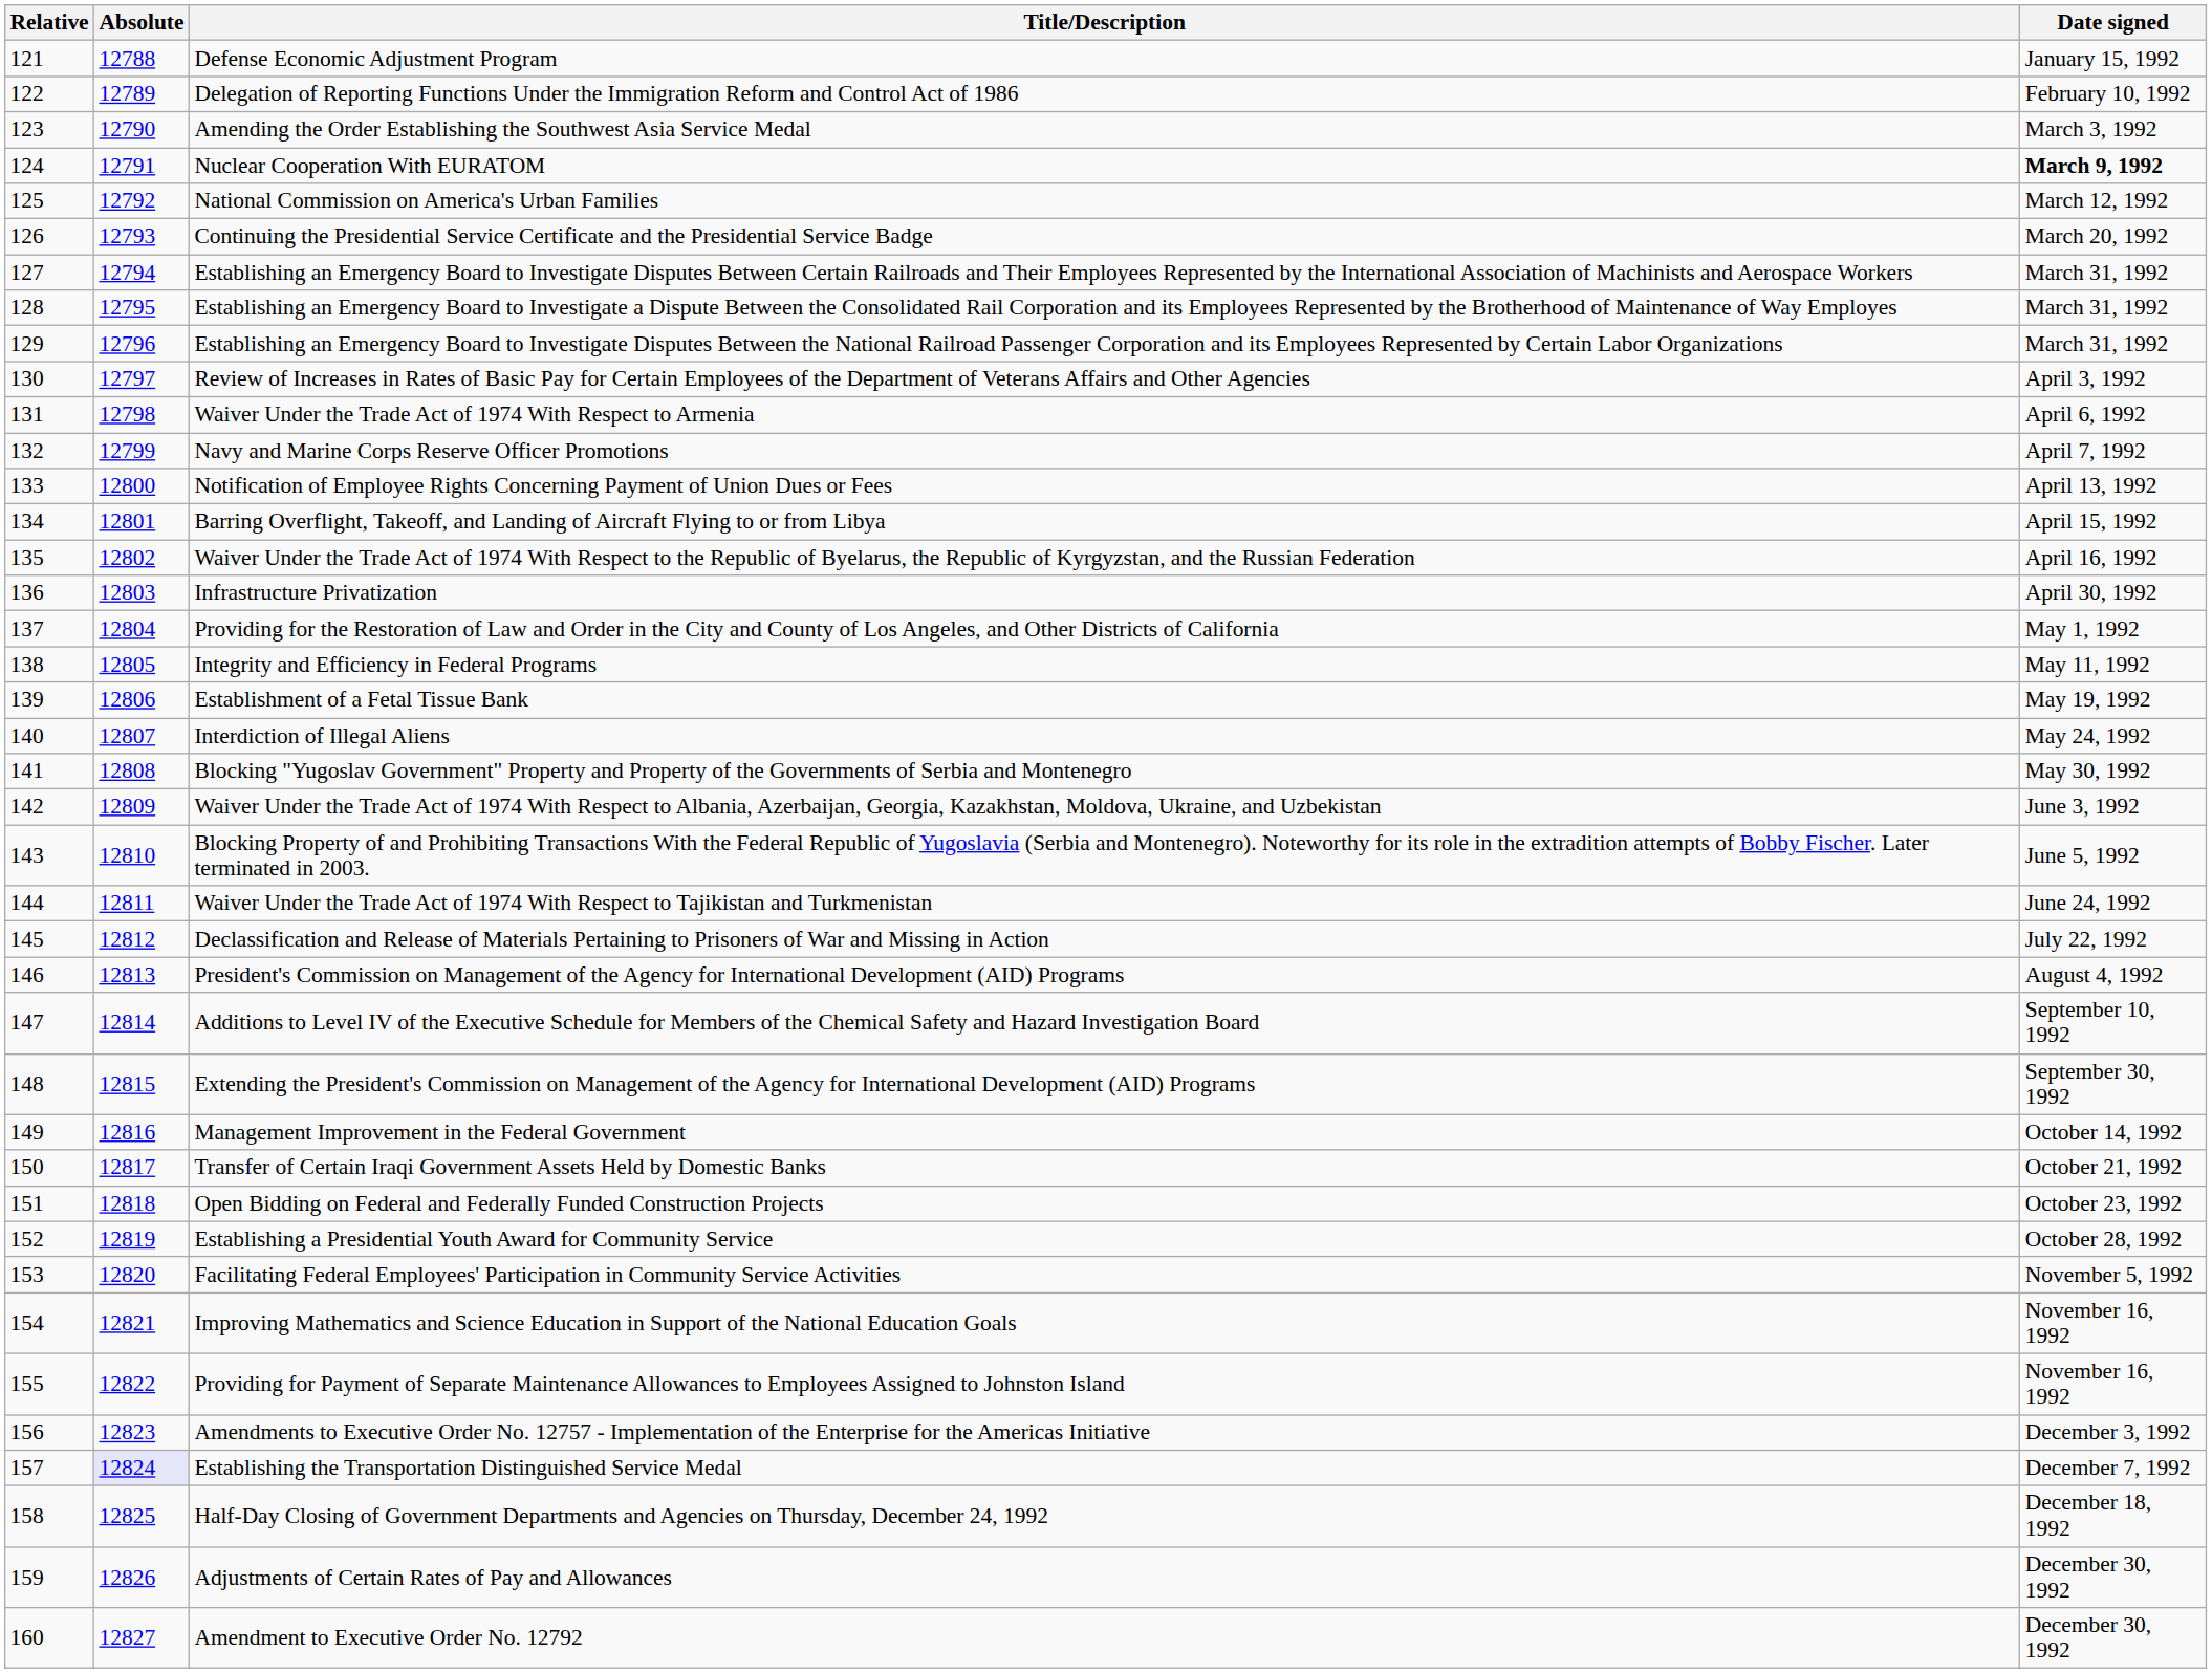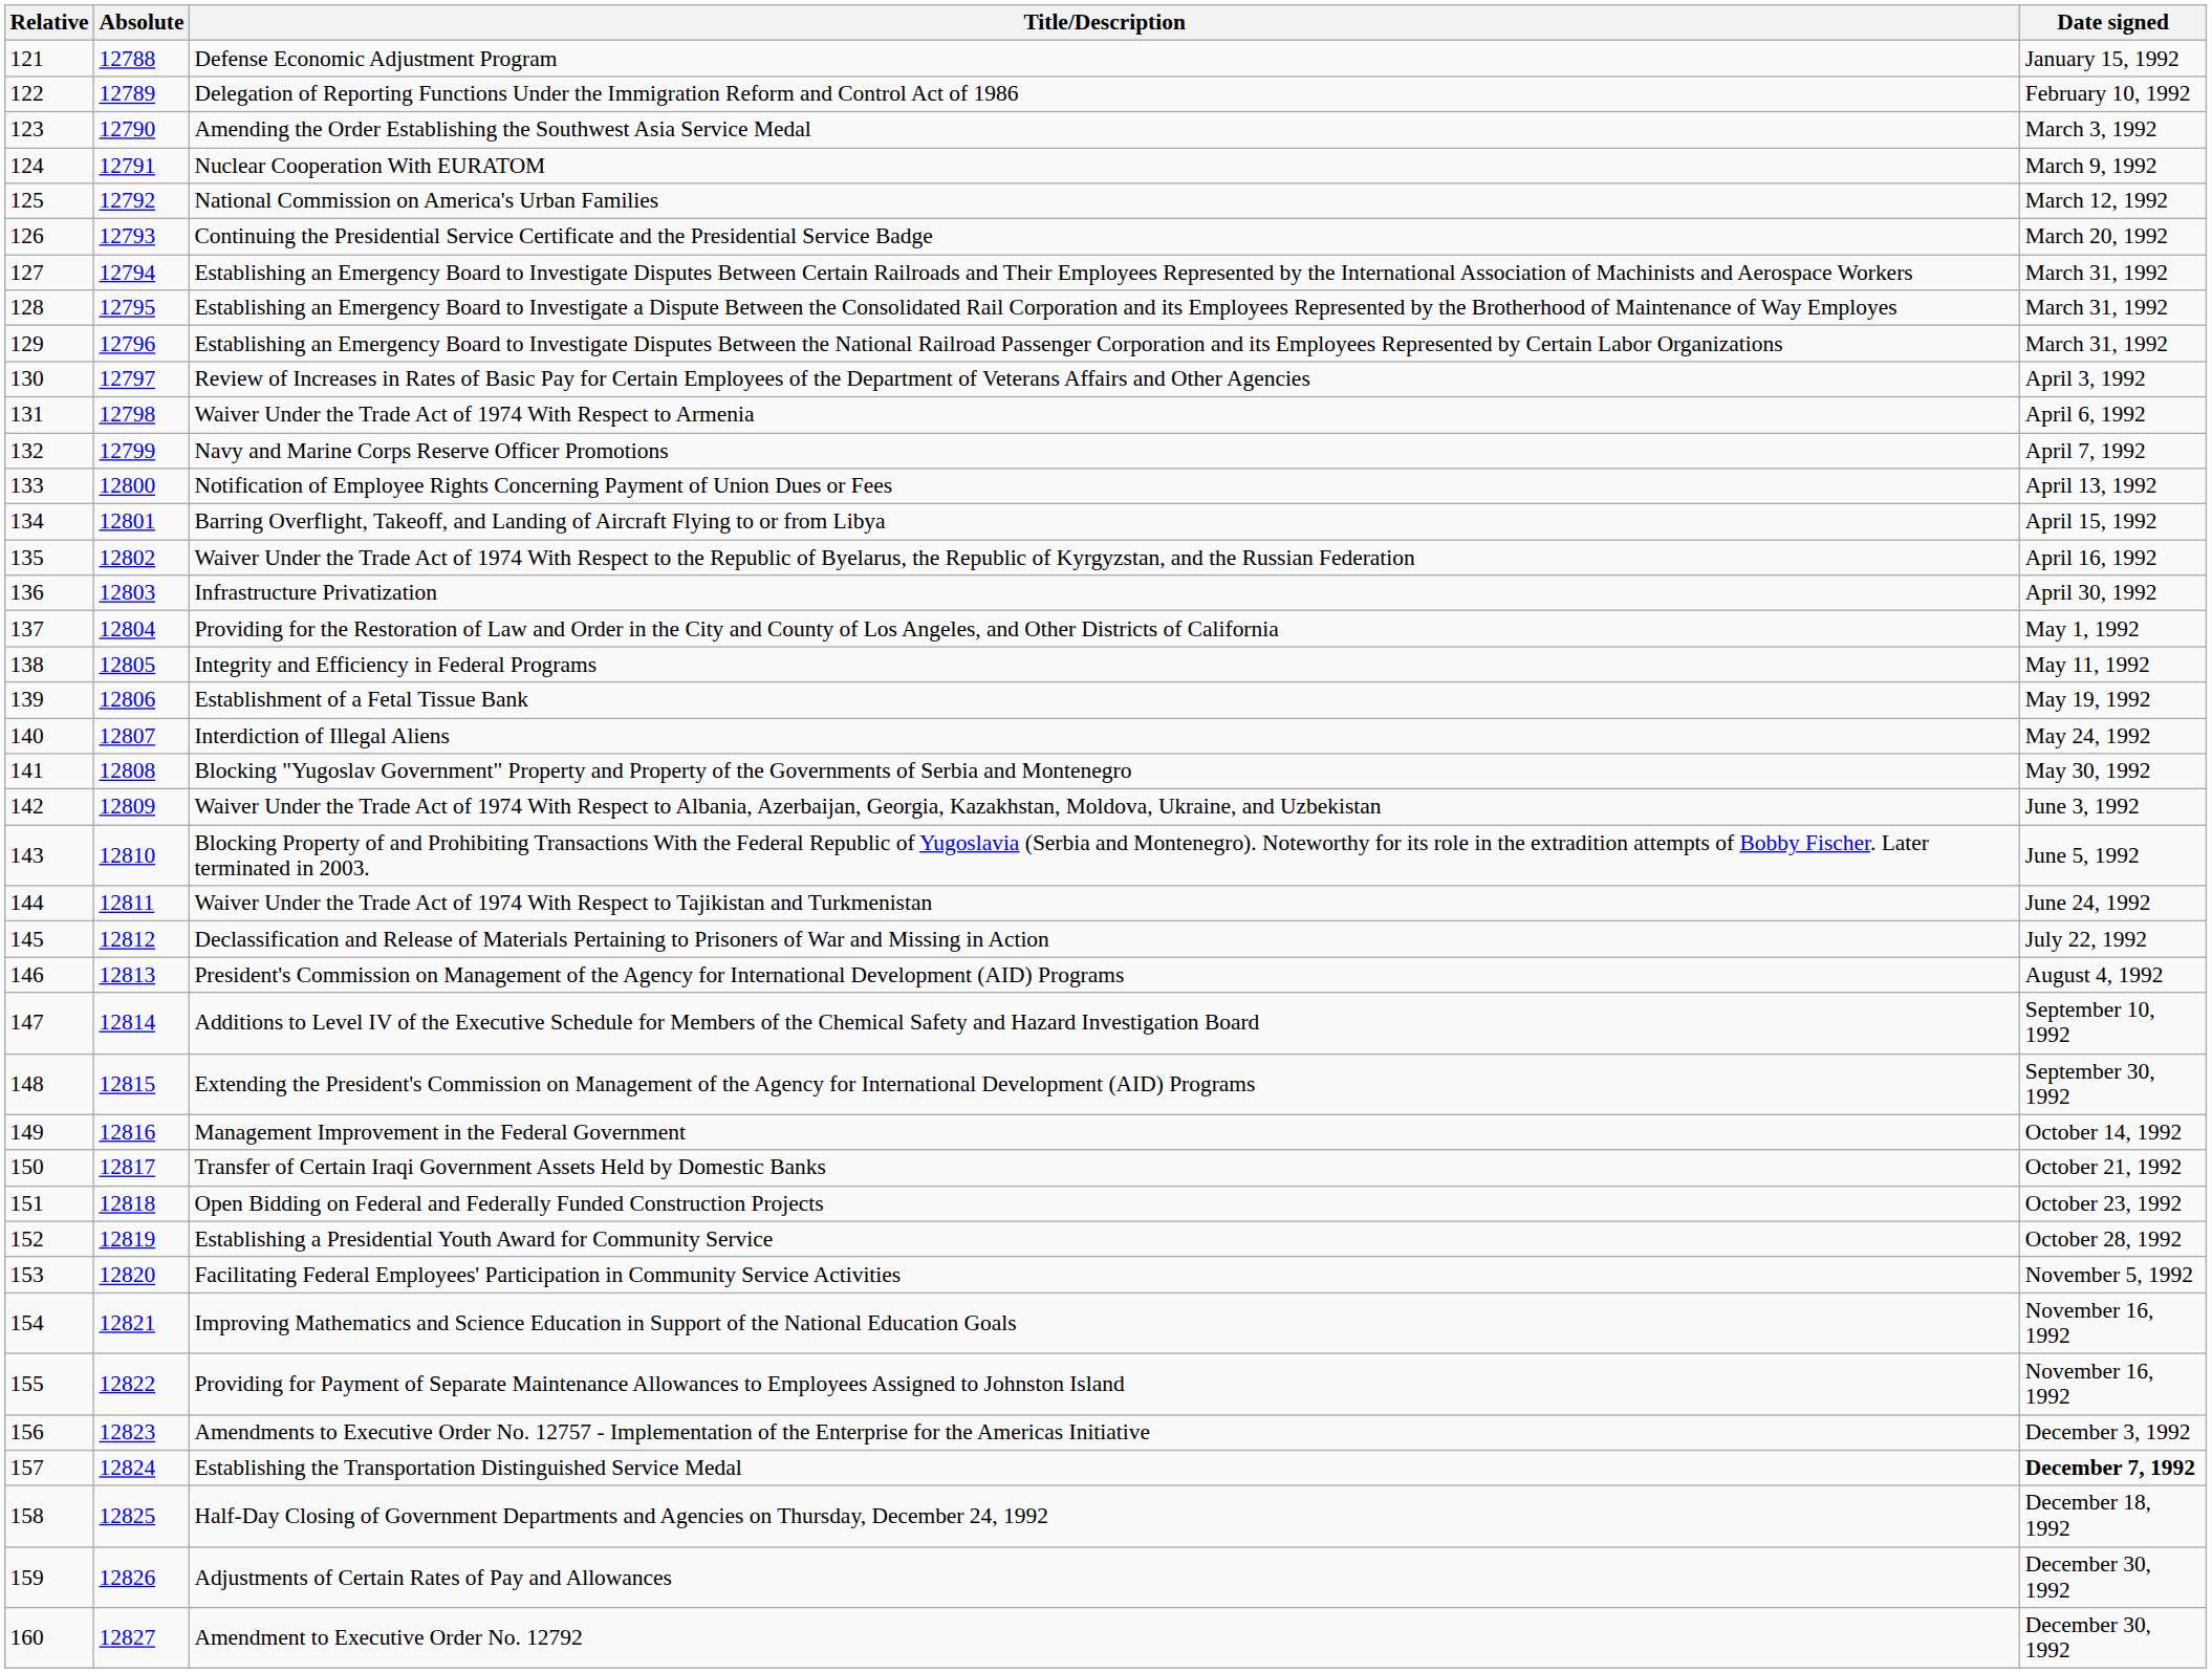Nuclear Cooperation With EURATOM | Date signed: bold -> normal
Establishing the Transportation Distinguished Service Medal | Absolute: lavender background -> no background
Establishing the Transportation Distinguished Service Medal | Date signed: normal -> bold
